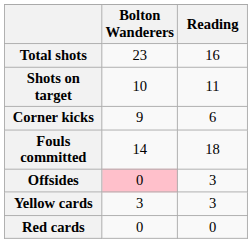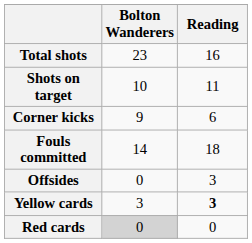Offsides | Bolton Wanderers: pink background -> no background
Yellow cards | Reading: normal -> bold
Red cards | Bolton Wanderers: no background -> lightgrey background
